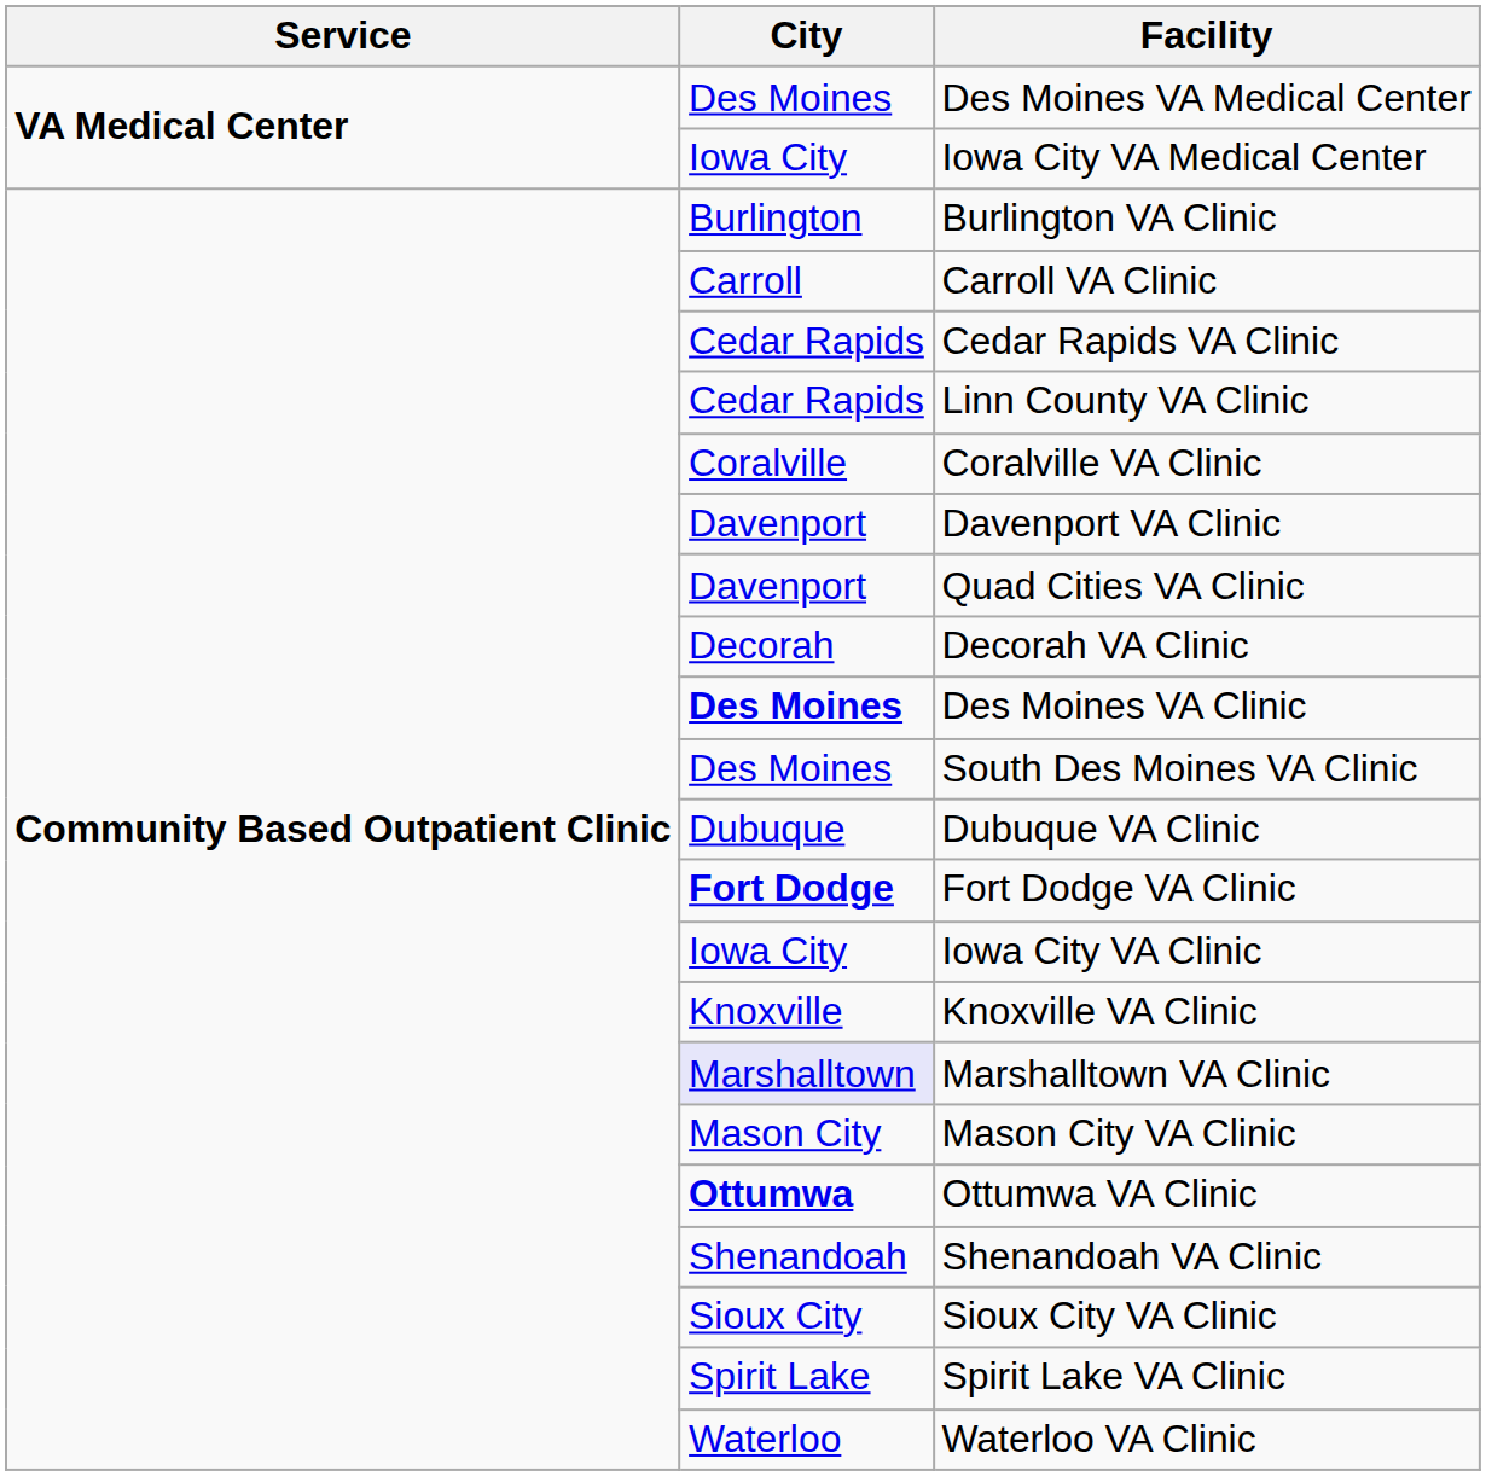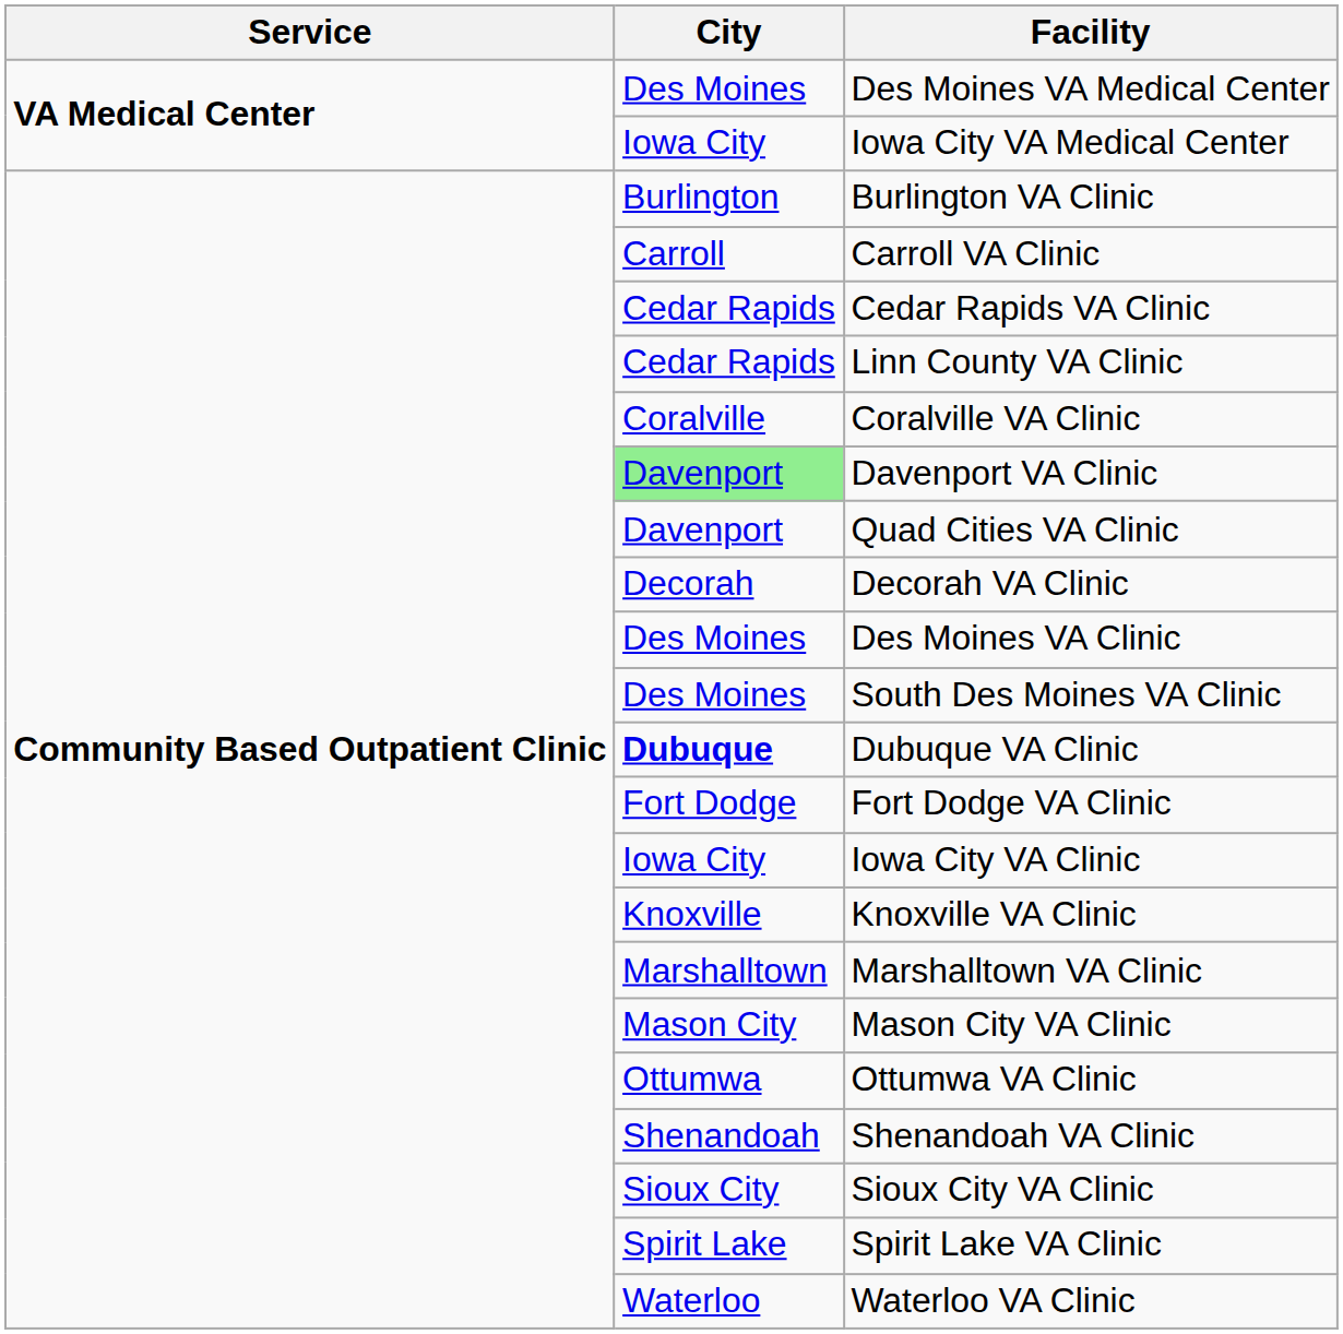Davenport VA Clinic | City: no background -> lightgreen background
Des Moines VA Clinic | City: bold -> normal
Dubuque VA Clinic | City: normal -> bold
Fort Dodge VA Clinic | City: bold -> normal
Marshalltown VA Clinic | City: lavender background -> no background
Ottumwa VA Clinic | City: bold -> normal
